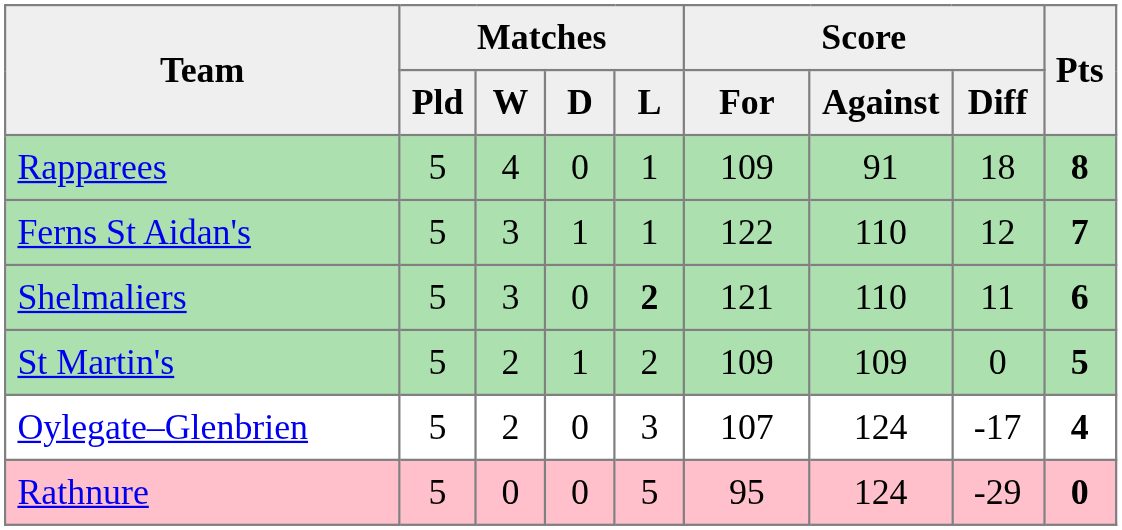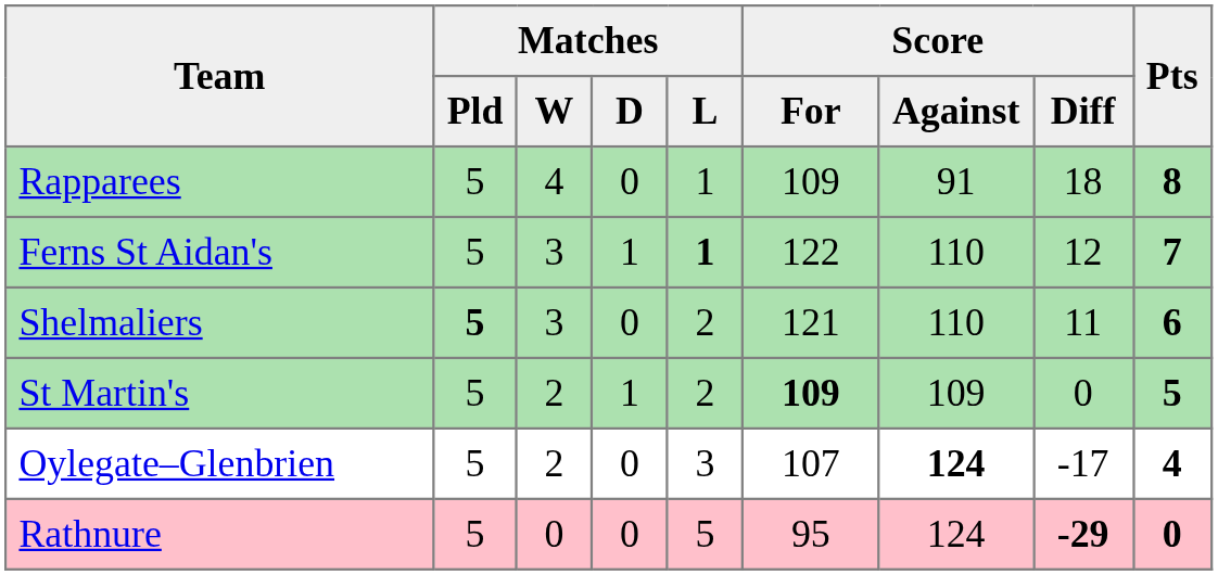Ferns St Aidan's | Matches / L: normal -> bold
Shelmaliers | Matches / Pld: normal -> bold
Shelmaliers | Matches / L: bold -> normal
St Martin's | Score / For: normal -> bold
Oylegate–Glenbrien | Score / Against: normal -> bold
Rathnure | Score / Diff: normal -> bold
